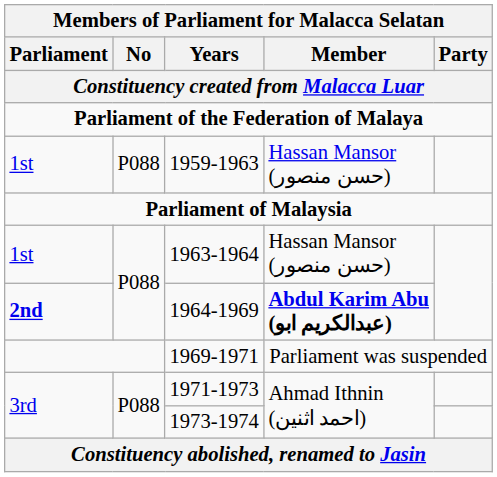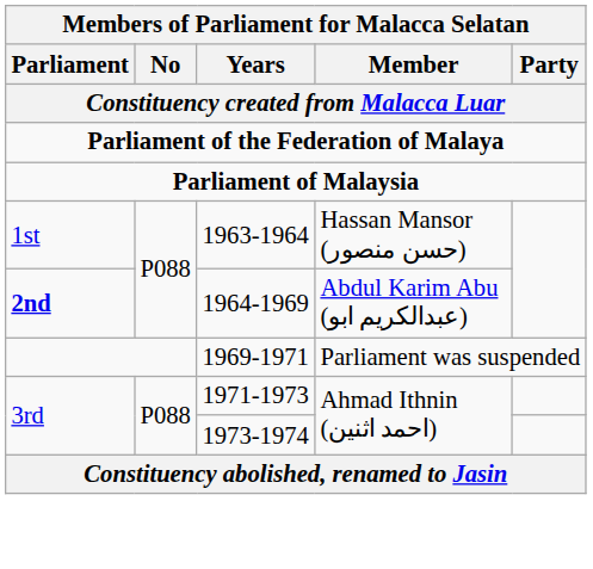- row: 1st | P088 | 1959-1963 | Hassan Mansor (حسن منصور)
1964-1969 | Member: bold -> normal
